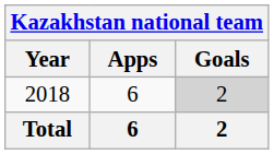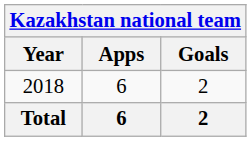2018 | Goals: lightgrey background -> no background
